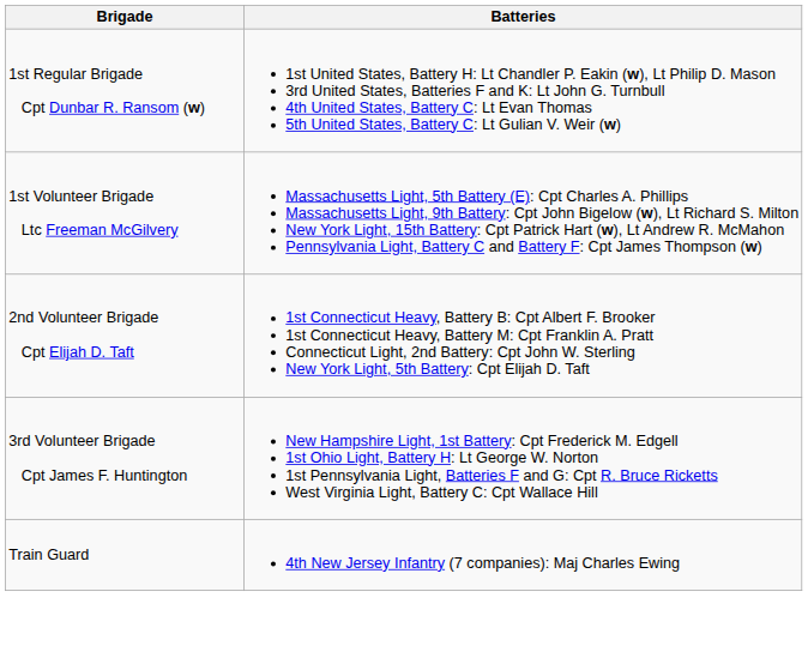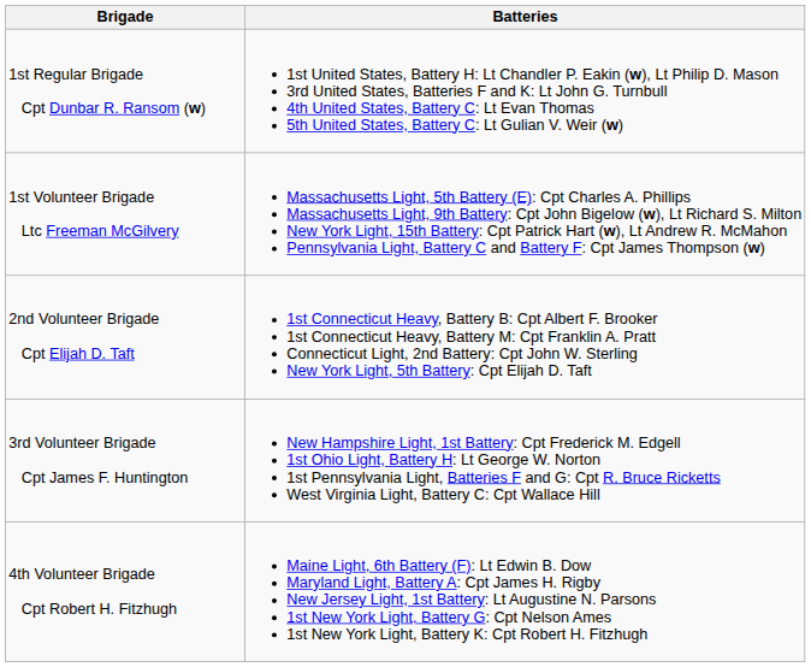+ row: 4th Volunteer Brigade Cpt Robert H. Fitzhugh | Maine Light, 6th Battery (F): Lt Edwin B. Dow Maryland Light, Battery A: Cpt James H. Rigby New Jersey Light, 1st Battery: Lt Augustine N. Parsons 1st New York Light, Battery G: Cpt Nelson Ames 1st New York Light, Battery K: Cpt Robert H. Fitzhugh
- row: Train Guard | 4th New Jersey Infantry (7 companies): Maj Charles Ewing
